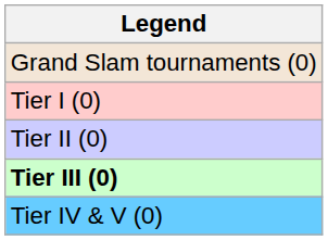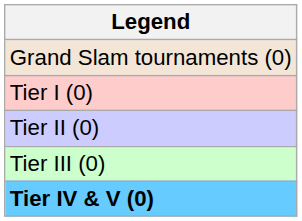Tier III (0) | Legend: bold -> normal
Tier IV & V (0) | Legend: normal -> bold
